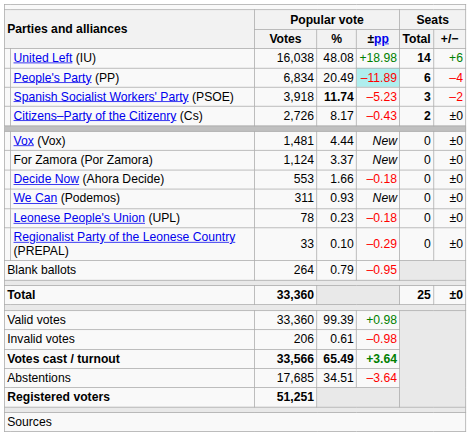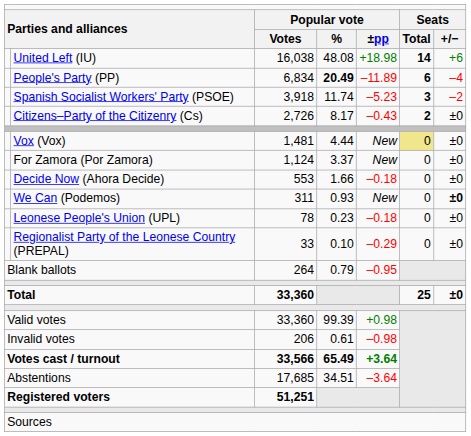People's Party (PP) | column 4: normal -> bold
People's Party (PP) | column 5: paleturquoise background -> no background
Spanish Socialist Workers' Party (PSOE) | column 4: bold -> normal
Vox (Vox) | column 6: no background -> khaki background
We Can (Podemos) | column 7: normal -> bold
